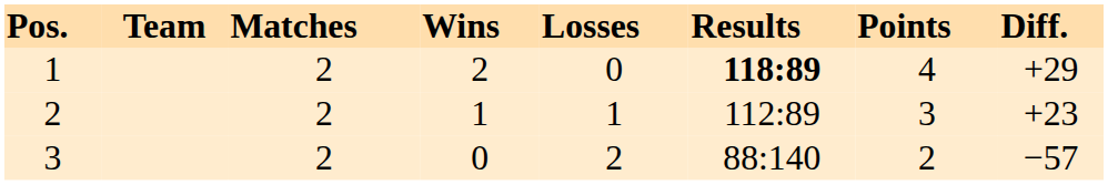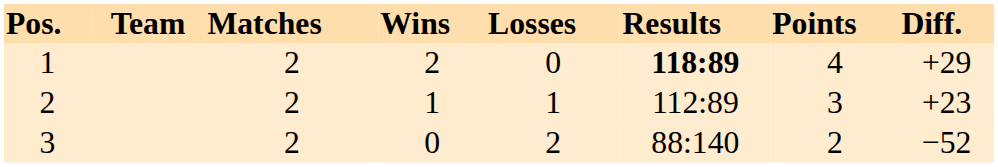row 4 | Diff.: −57 -> −52
